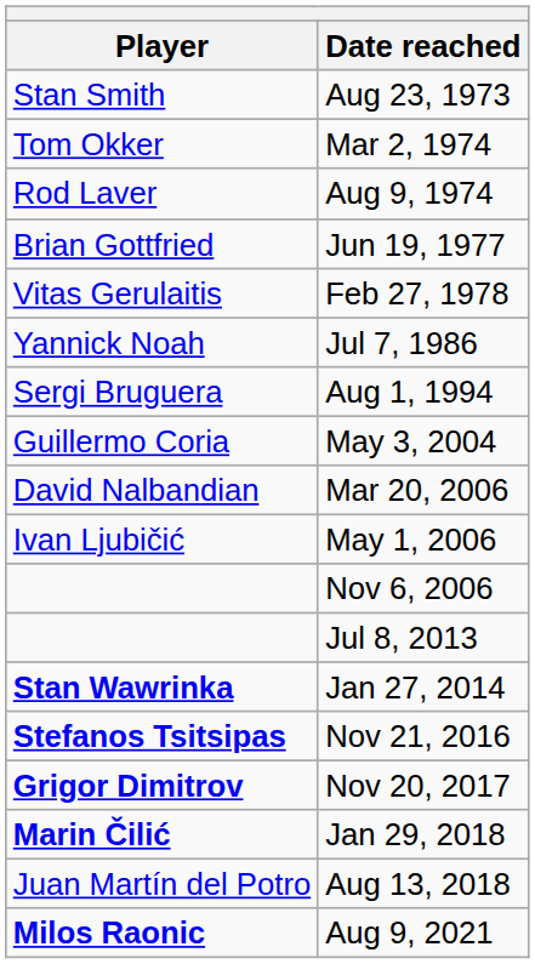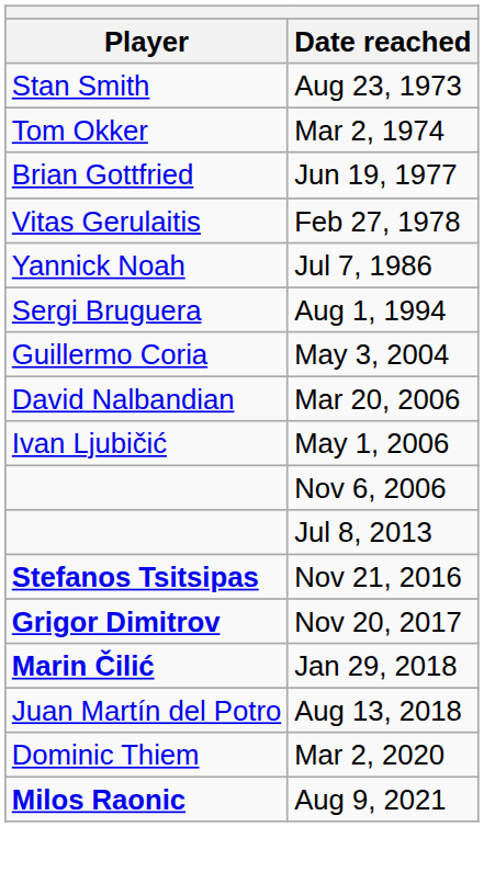- row: Rod Laver | Aug 9, 1974
- row: Stan Wawrinka | Jan 27, 2014
+ row: Dominic Thiem | Mar 2, 2020
